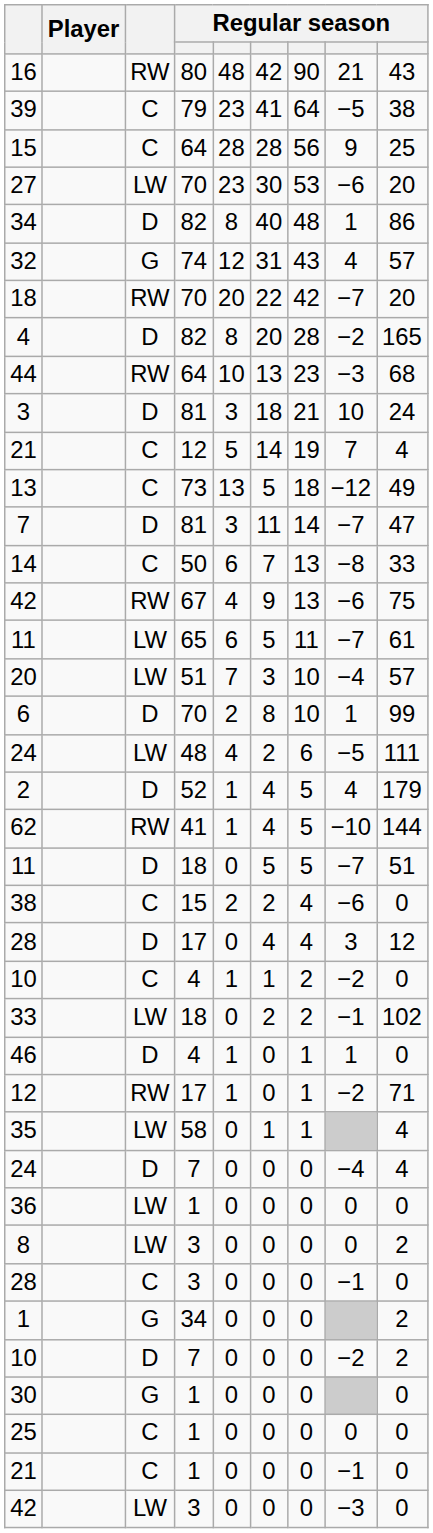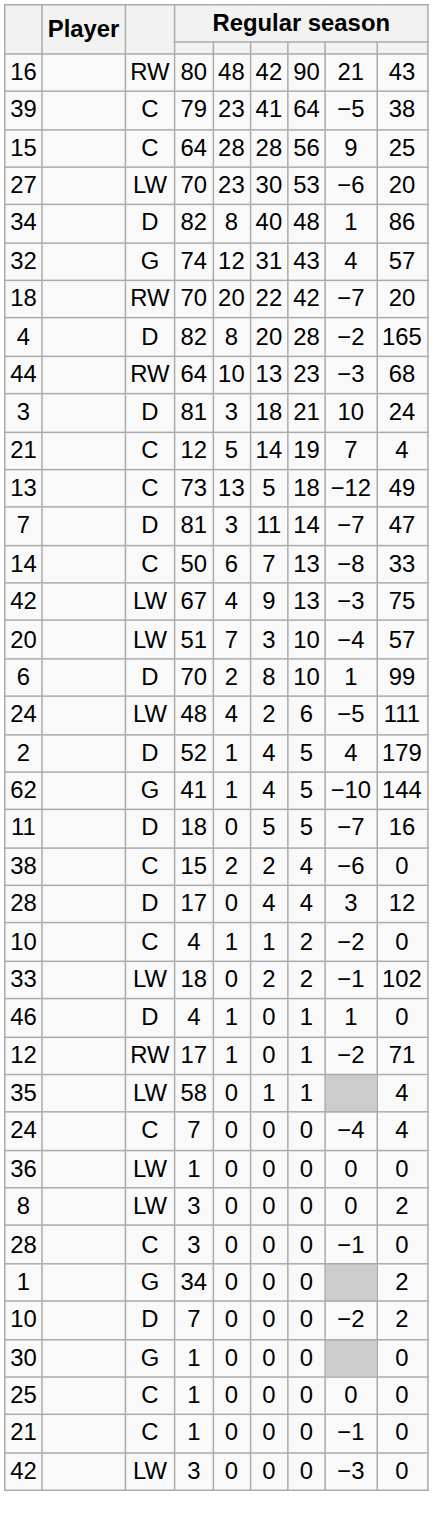42 / 67 | column 3: RW -> LW
42 / 67 | column 8: −6 -> −3
- row: 11 | LW | 65 | 6 | 5 | 11 | −7 | 61
62 | column 3: RW -> G
11 / 18 | column 9: 51 -> 16
24 / 7 | column 3: D -> C
